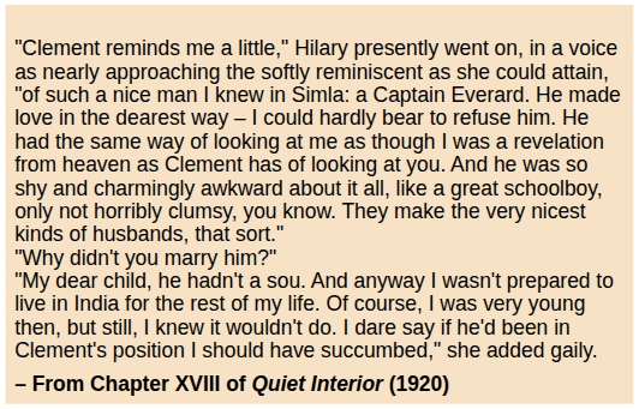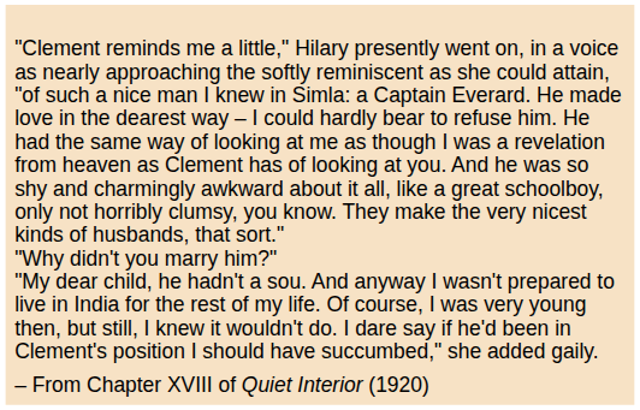row 2 | column 1: bold -> normal
